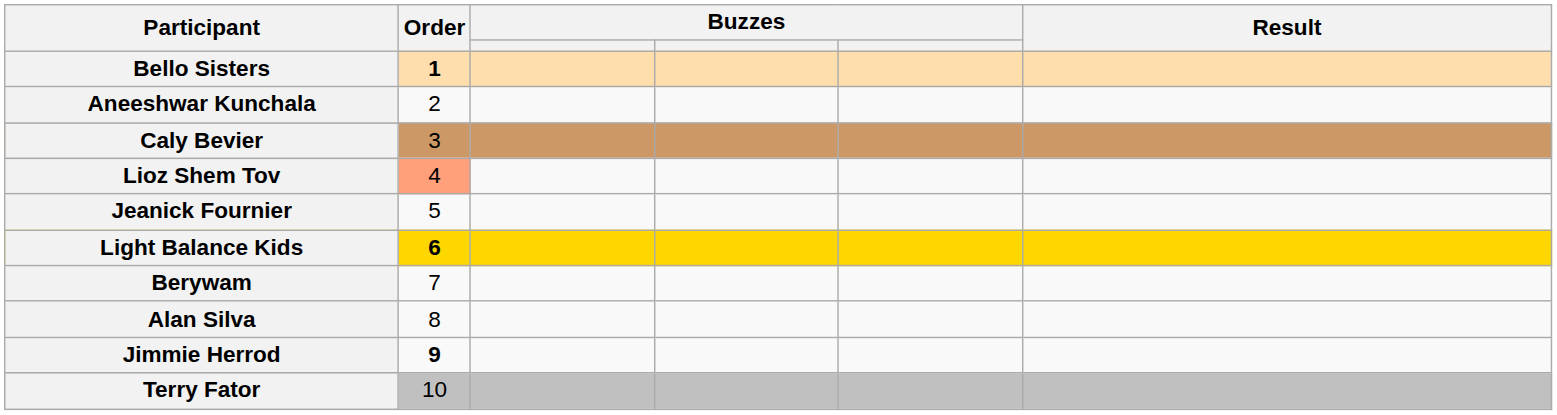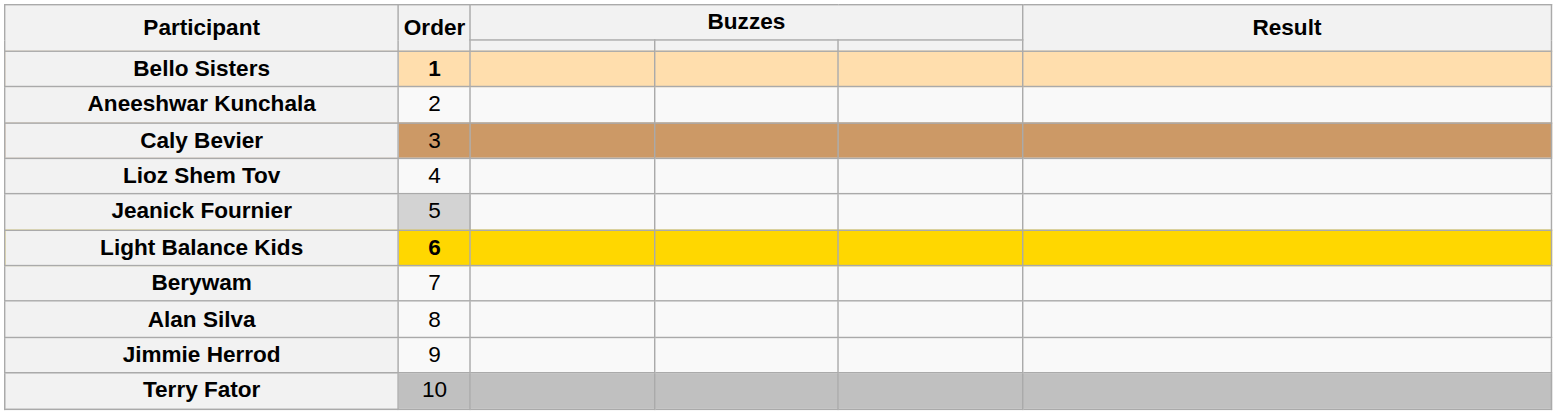Lioz Shem Tov | Order: lightsalmon background -> no background
Jeanick Fournier | Order: no background -> lightgrey background
Jimmie Herrod | Order: bold -> normal
